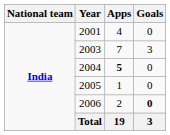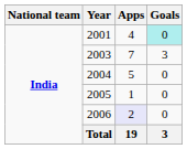2001 | Goals: no background -> paleturquoise background
2004 | Apps: bold -> normal
2006 | Apps: no background -> lavender background
2006 | Goals: bold -> normal
